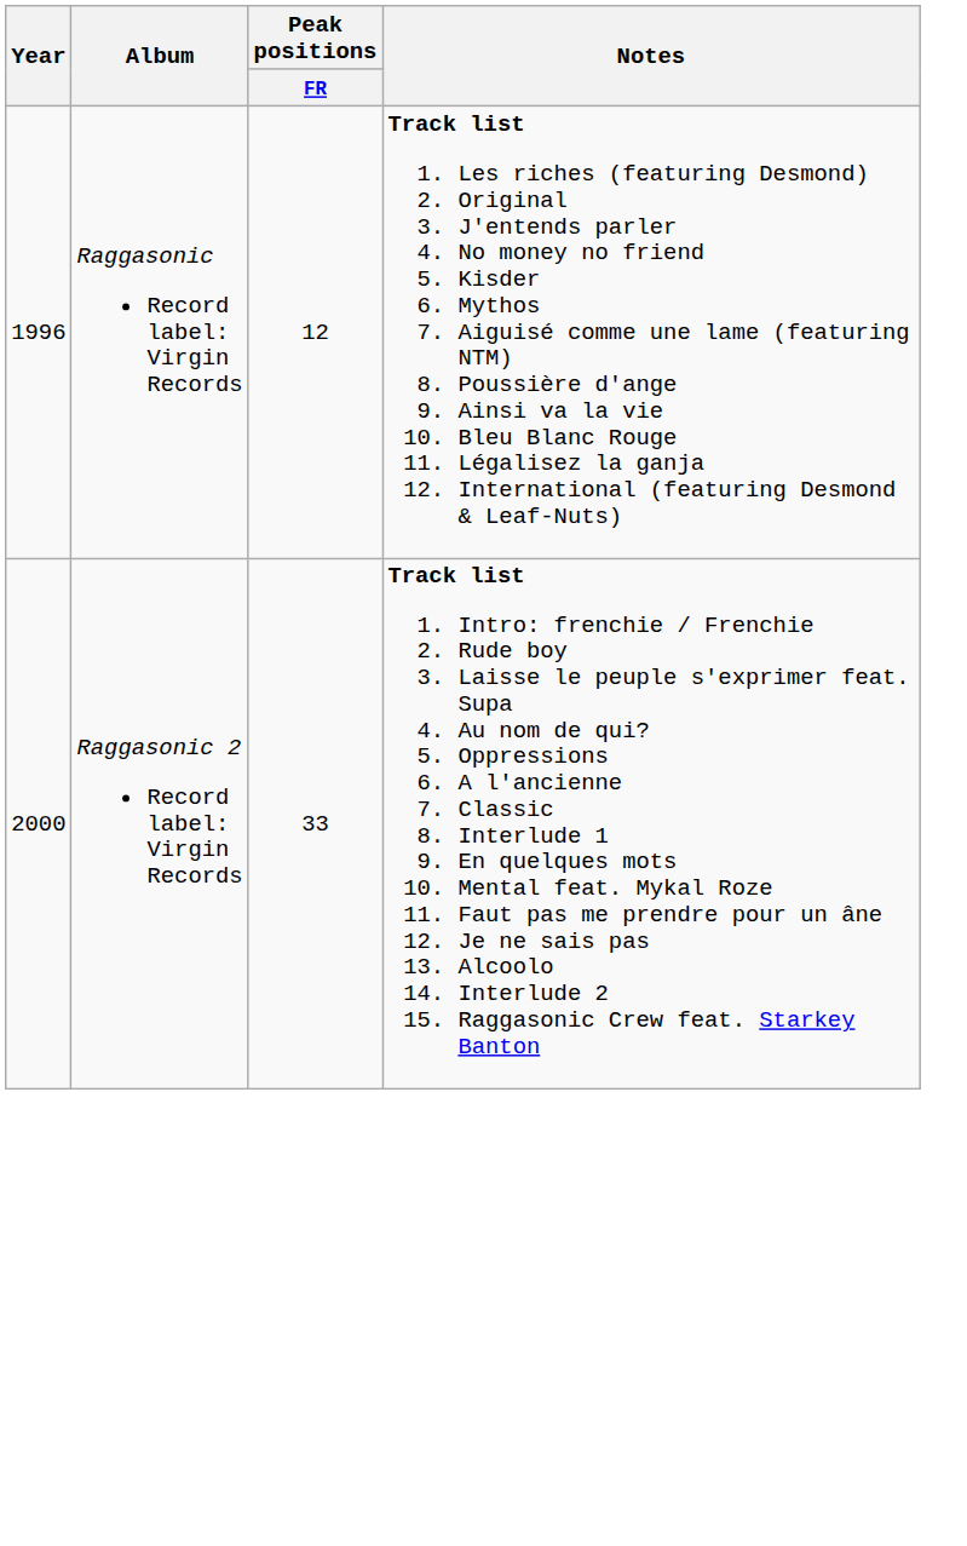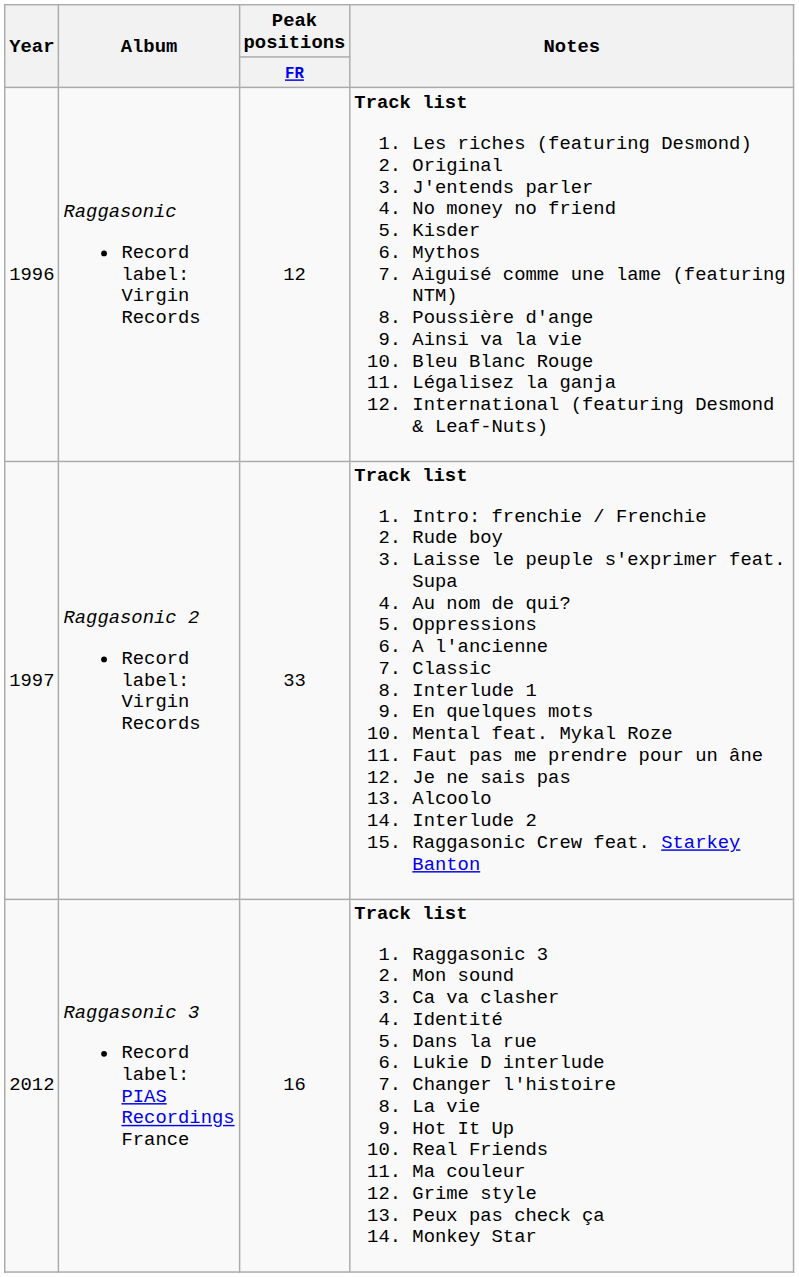Raggasonic 2 Record label: Virgin Records | Year: 2000 -> 1997
+ row: 2012 | Raggasonic 3 Record label: PIAS Recordings France | 16 | Track list Raggasonic 3 Mon sound Ca va clasher Identité Dans la rue Lukie D interlude Changer l'histoire La vie Hot It Up Real Friends Ma couleur Grime style Peux pas check ça Monkey Star
